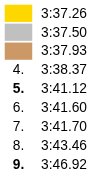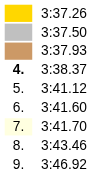3:38.37 | column 1: normal -> bold
3:41.12 | column 1: bold -> normal
3:41.70 | column 1: no background -> lightyellow background
3:46.92 | column 1: bold -> normal
